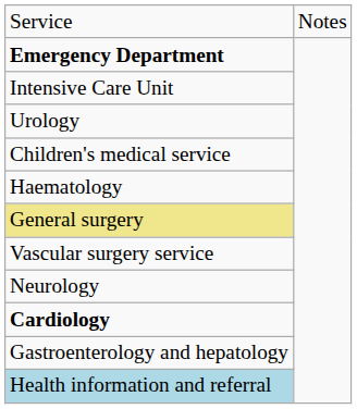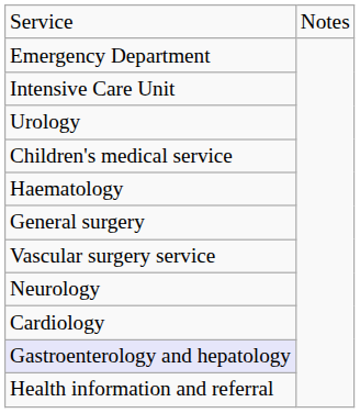Emergency Department | column 1: bold -> normal
General surgery | column 1: khaki background -> no background
Cardiology | column 1: bold -> normal
Gastroenterology and hepatology | column 1: no background -> lavender background
Health information and referral | column 1: lightblue background -> no background
